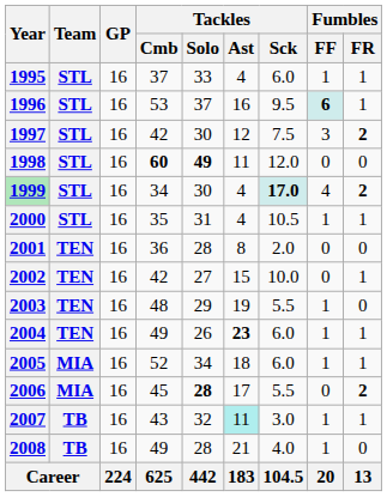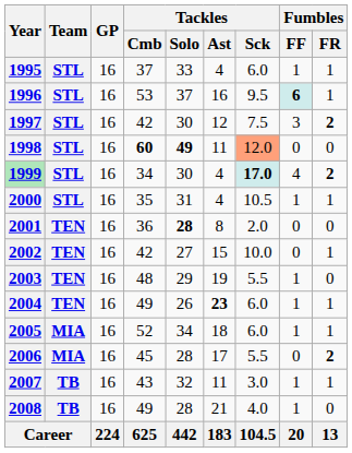1998 | Tackles / Sck: no background -> lightsalmon background
2001 | Tackles / Solo: normal -> bold
2006 | Tackles / Solo: bold -> normal
2007 | Tackles / Ast: paleturquoise background -> no background
